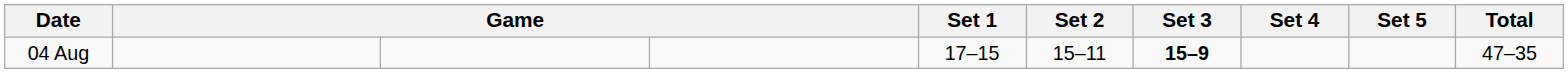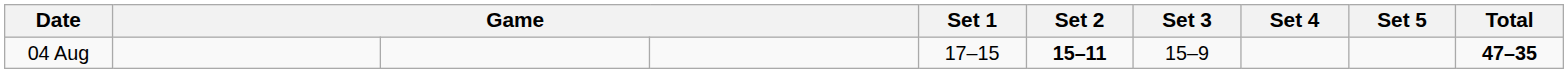04 Aug | Set 2: normal -> bold
04 Aug | Set 3: bold -> normal
04 Aug | Total: normal -> bold
